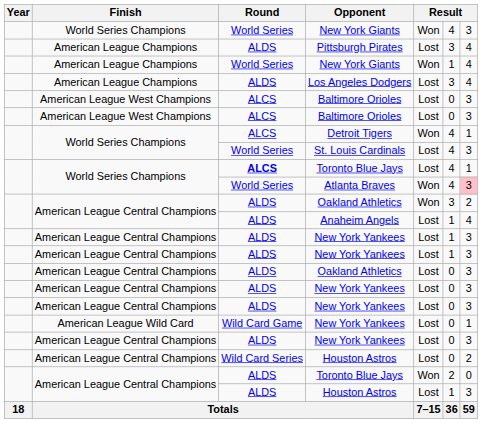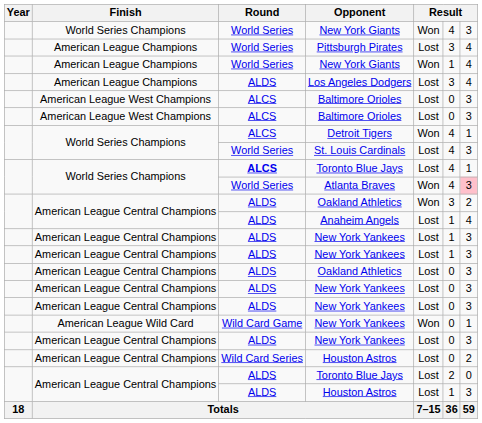Pittsburgh Pirates | Round: ALDS -> World Series
American League Wild Card / New York Yankees | column 5: Lost -> Won
American League Central Champions / Toronto Blue Jays | column 5: Won -> Lost
